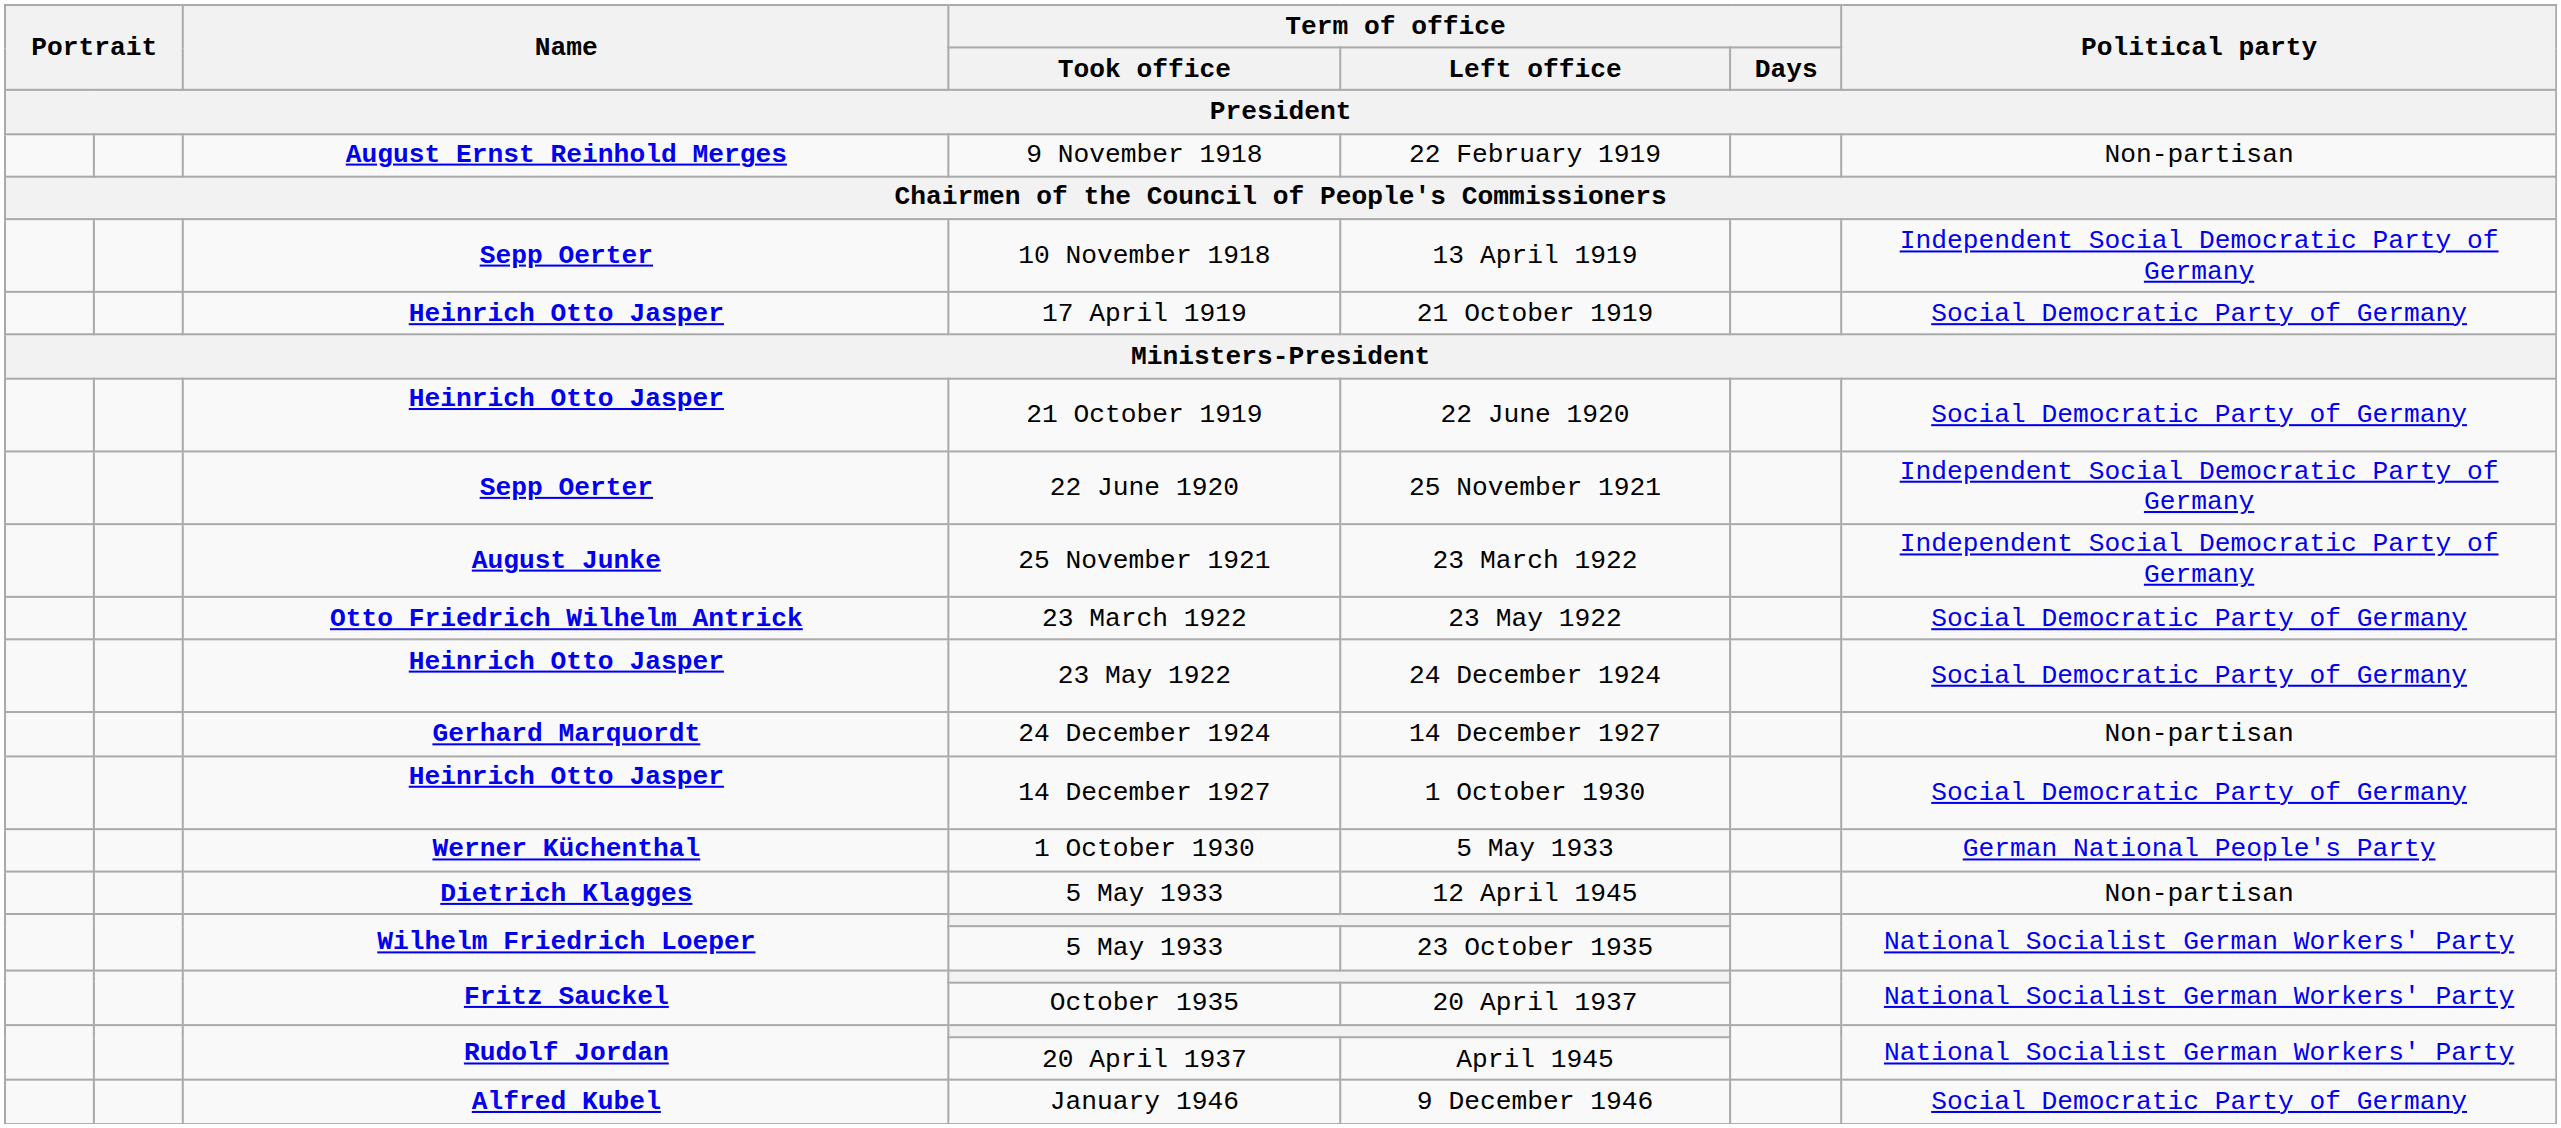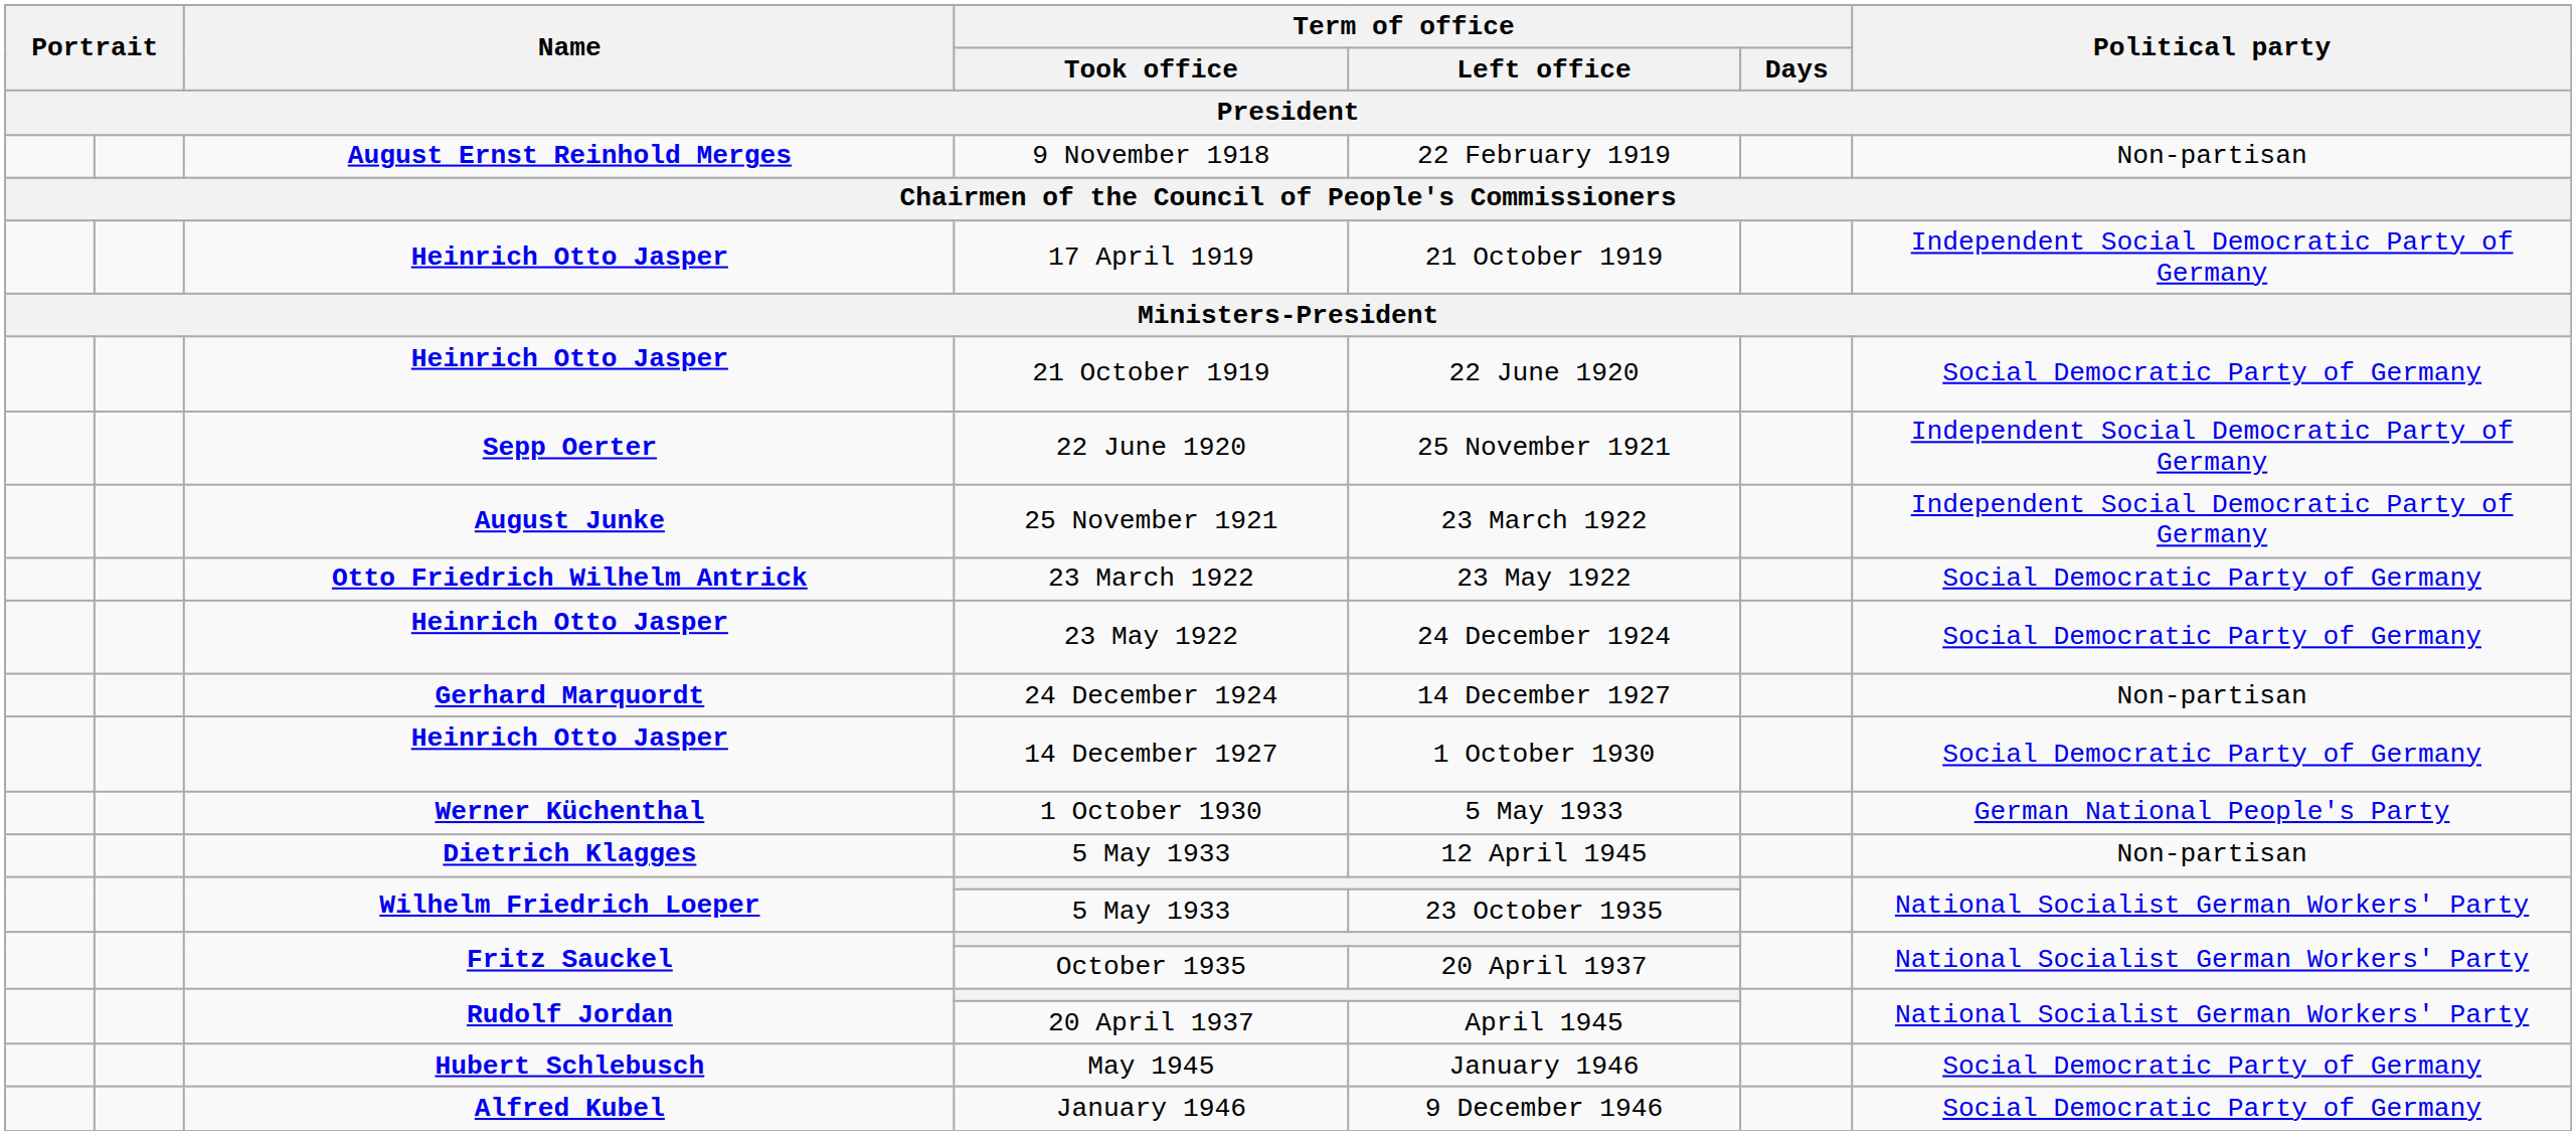- row: Sepp Oerter | 10 November 1918 | 13 April 1919 | Independent Social Democratic Party of Germany
17 April 1919 | Political party: Social Democratic Party of Germany -> Independent Social Democratic Party of Germany
+ row: Hubert Schlebusch | May 1945 | January 1946 | Social Democratic Party of Germany
